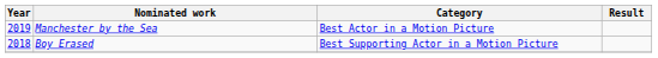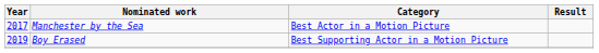Manchester by the Sea | Year: 2019 -> 2017
Boy Erased | Year: 2018 -> 2019
